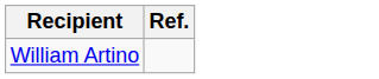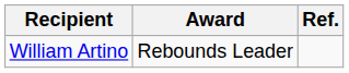+ column: Award | Rebounds Leader
